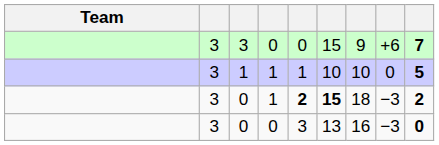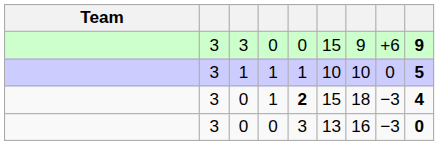row 2 | column 9: 7 -> 9
row 4 | column 6: bold -> normal
row 4 | column 9: 2 -> 4
